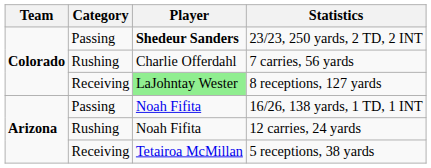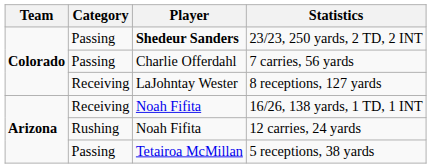7 carries, 56 yards | Category: Rushing -> Passing
8 receptions, 127 yards | Player: lightgreen background -> no background
16/26, 138 yards, 1 TD, 1 INT | Category: Passing -> Receiving
5 receptions, 38 yards | Category: Receiving -> Passing
